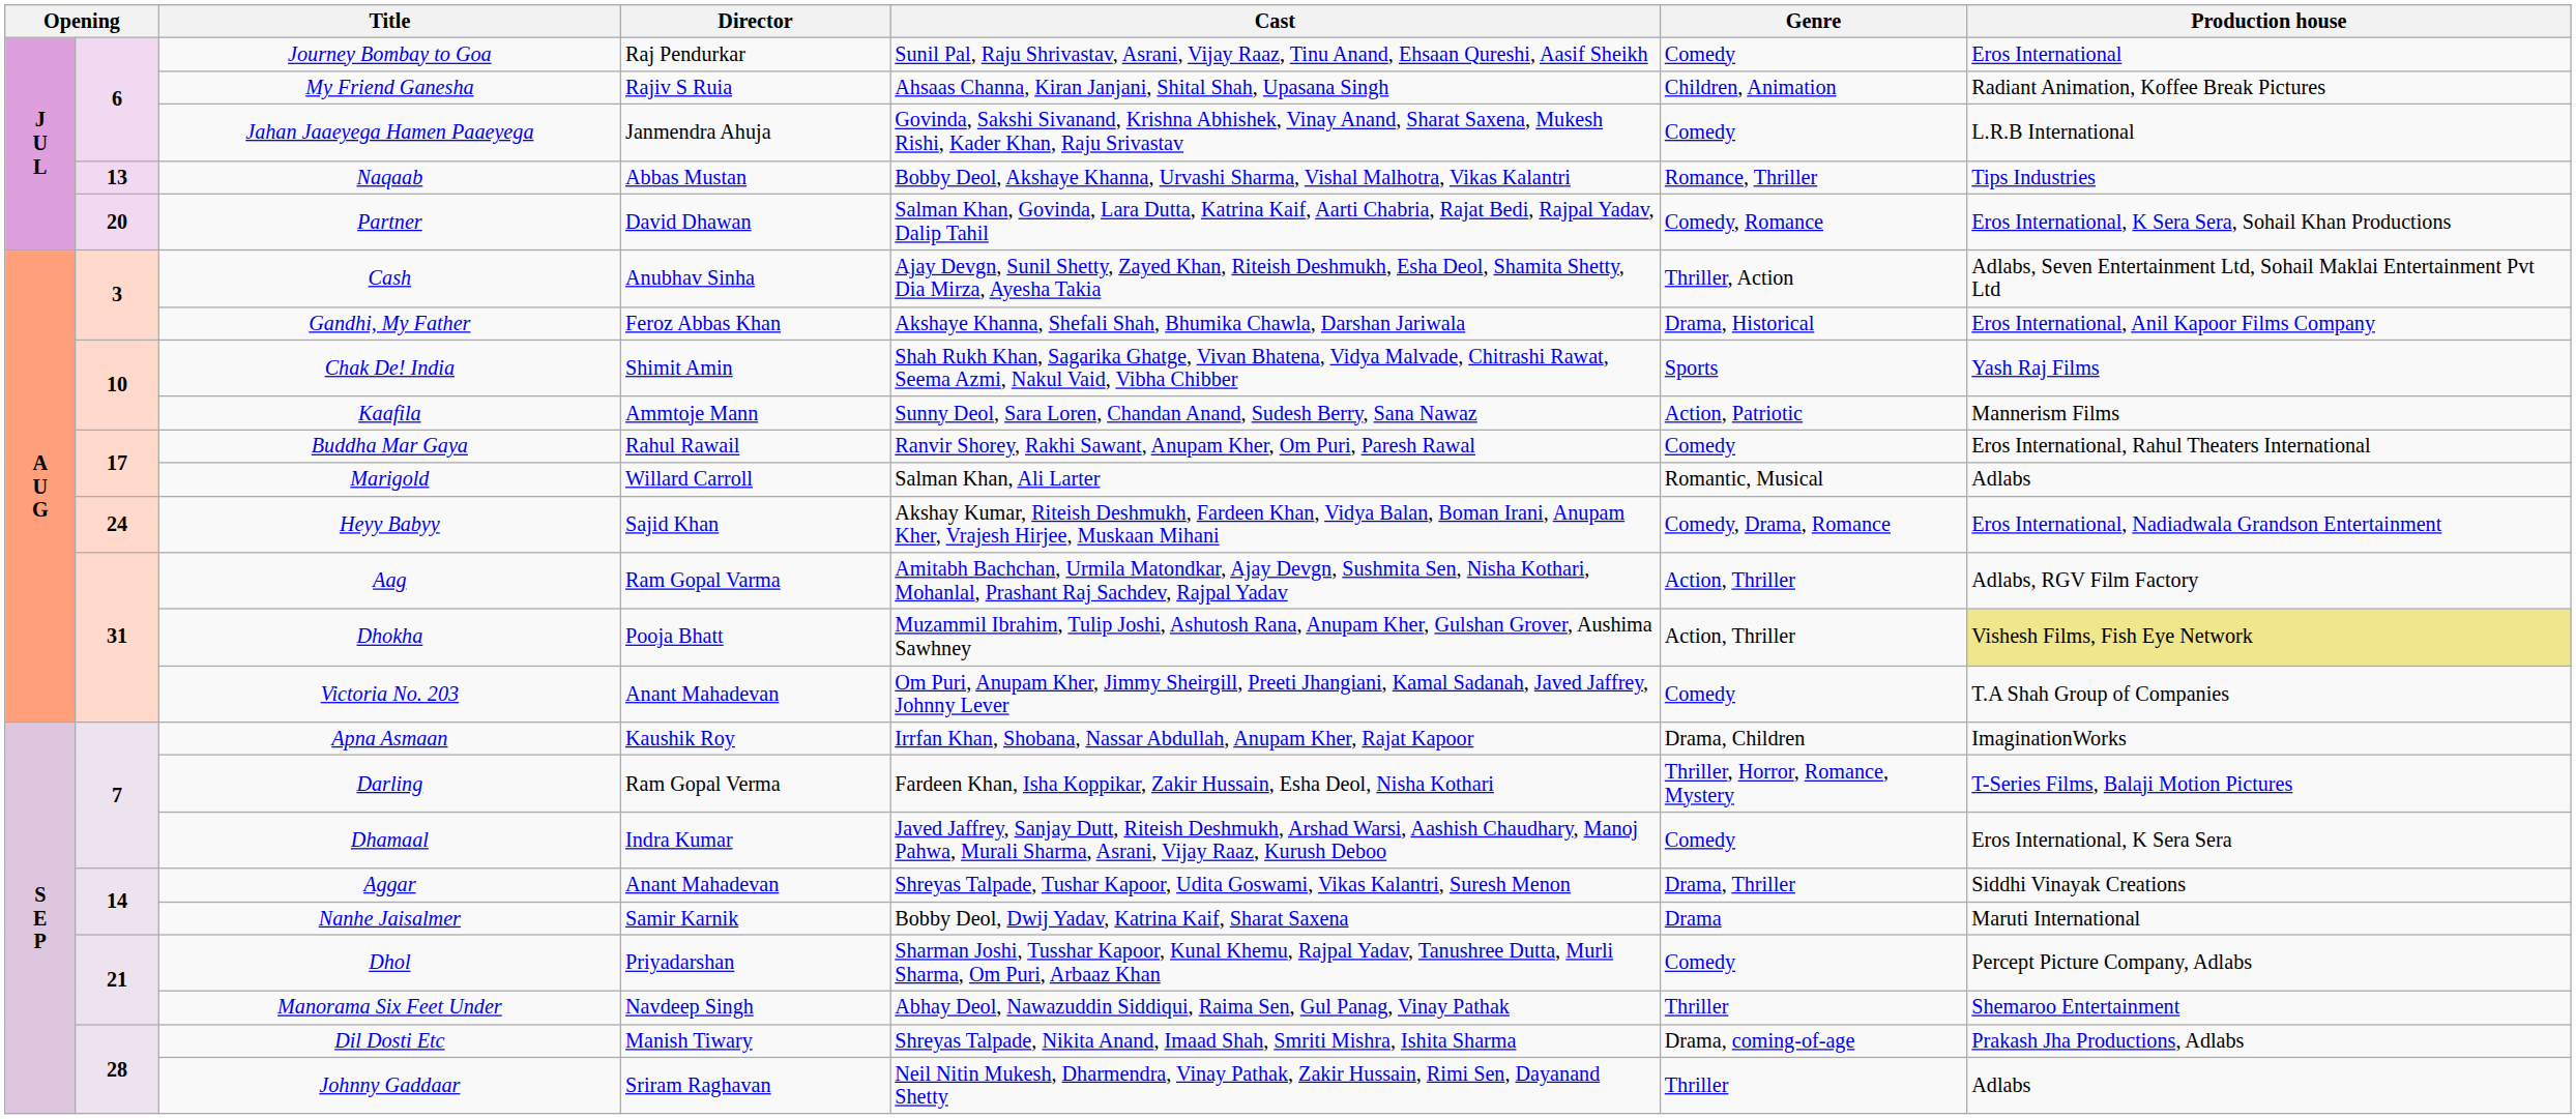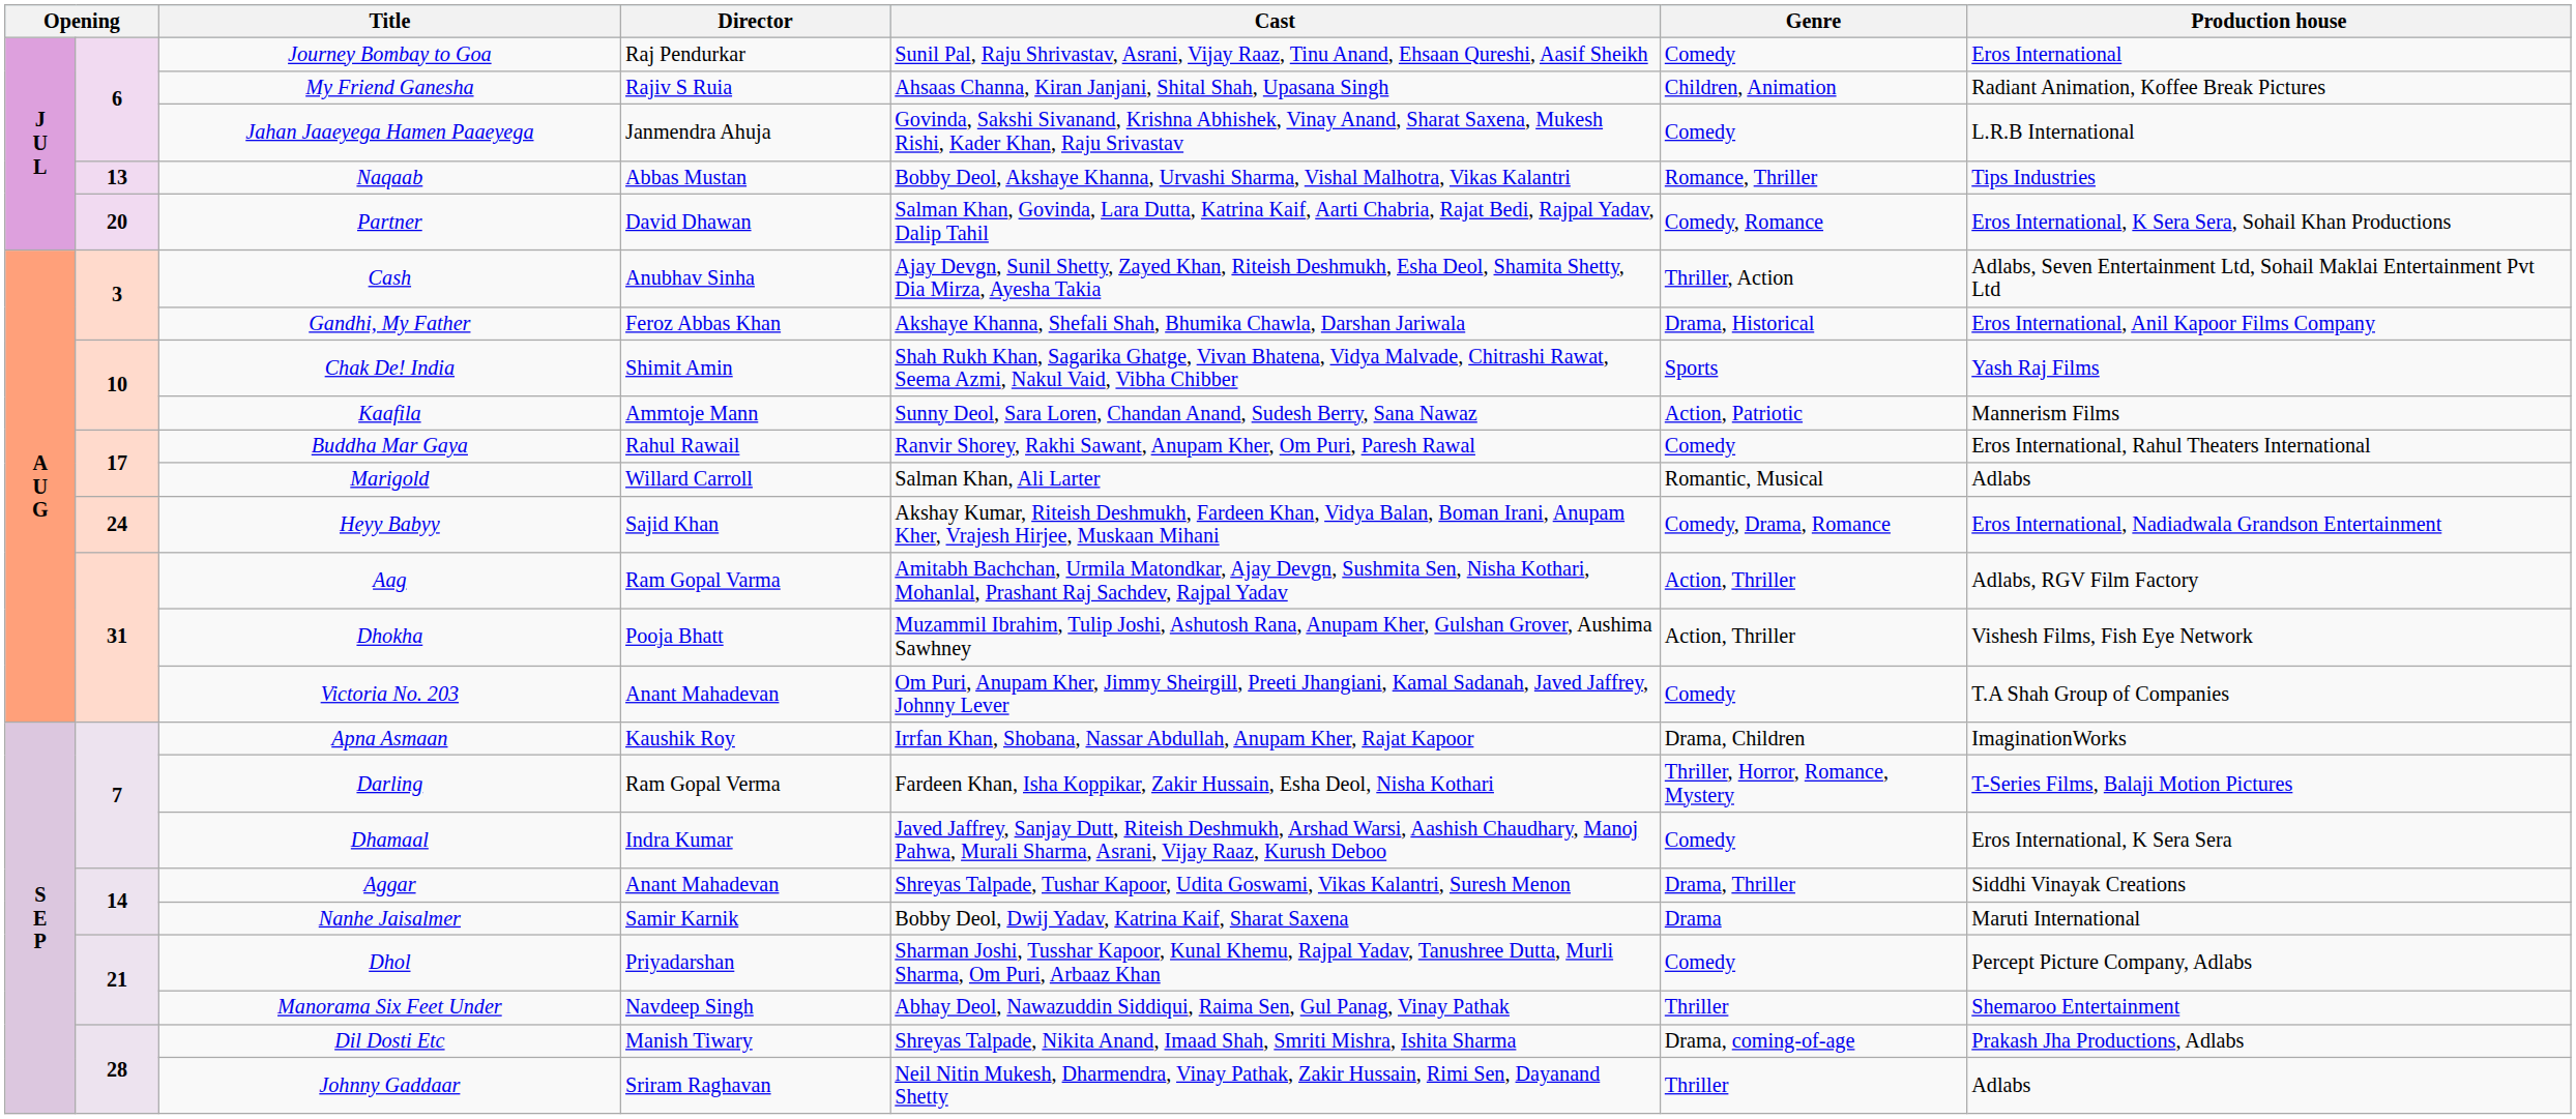Dhokha | Production house: khaki background -> no background
